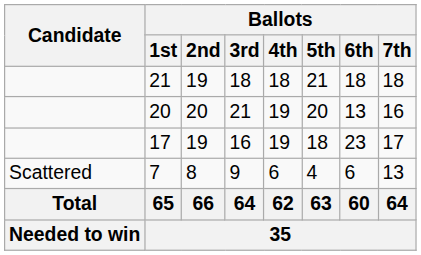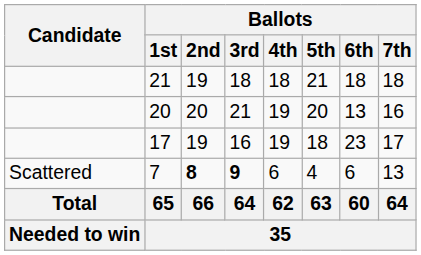7 | Ballots / 2nd: normal -> bold
7 | Ballots / 3rd: normal -> bold
